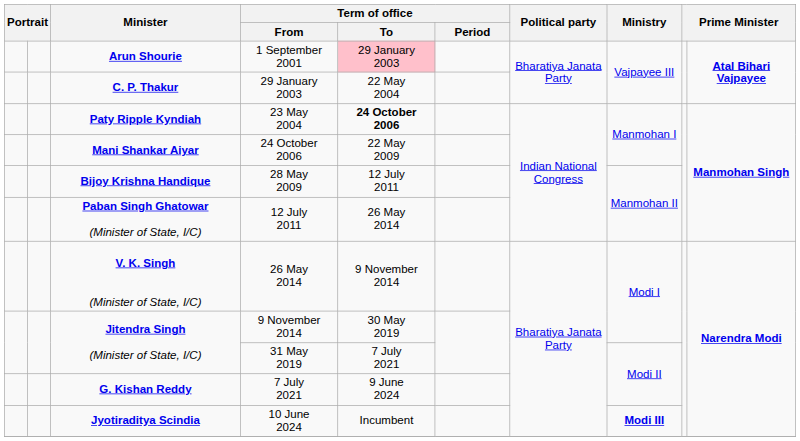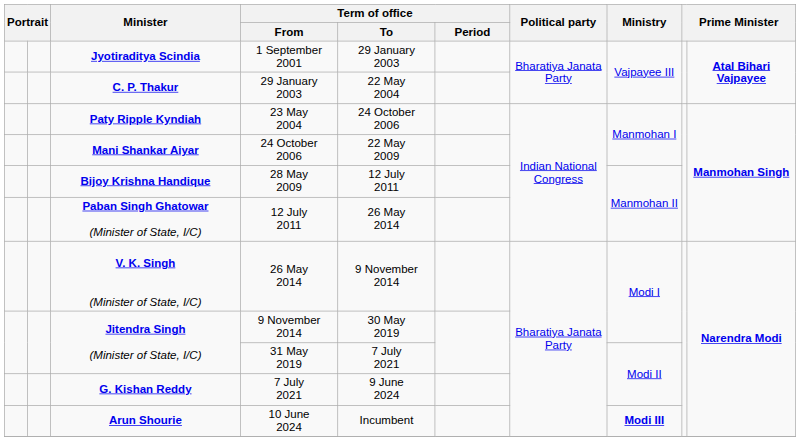1 September 2001 | Minister: Arun Shourie -> Jyotiraditya Scindia
1 September 2001 | Term of office / To: pink background -> no background
23 May 2004 | Term of office / To: bold -> normal
10 June 2024 | Minister: Jyotiraditya Scindia -> Arun Shourie
